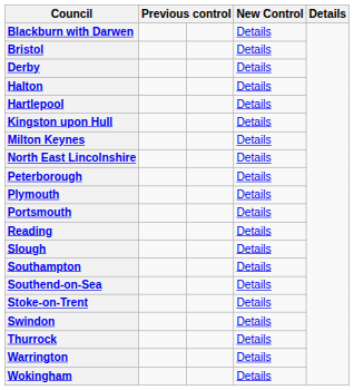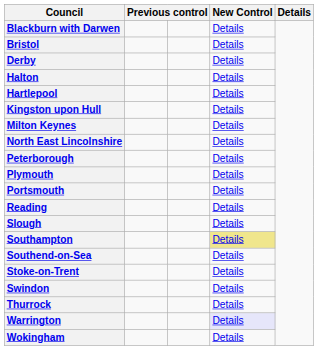Southampton | column 4: no background -> khaki background
Warrington | column 4: no background -> lavender background
